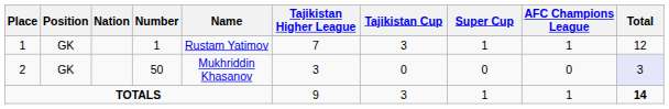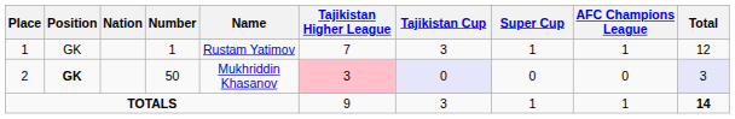2 | Position: normal -> bold
2 | Tajikistan Higher League: no background -> pink background
2 | Tajikistan Cup: no background -> lavender background
